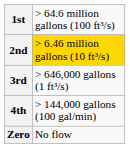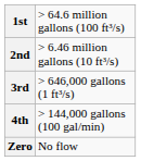2nd | column 2: gold background -> no background
